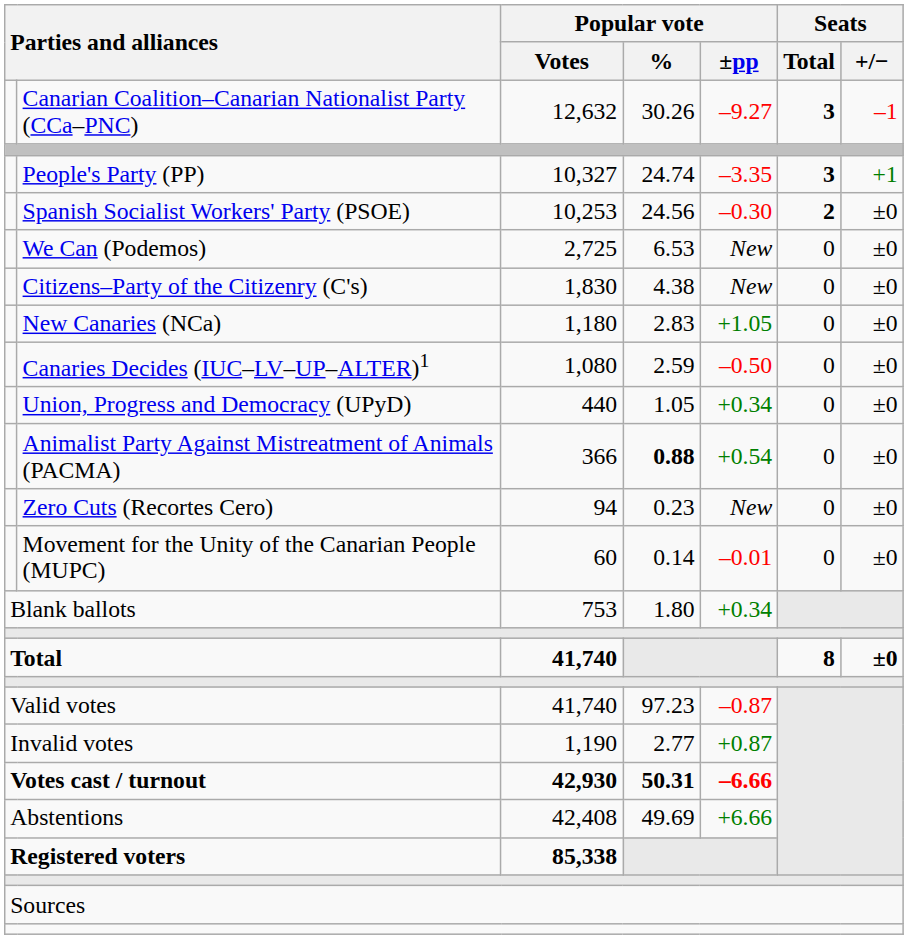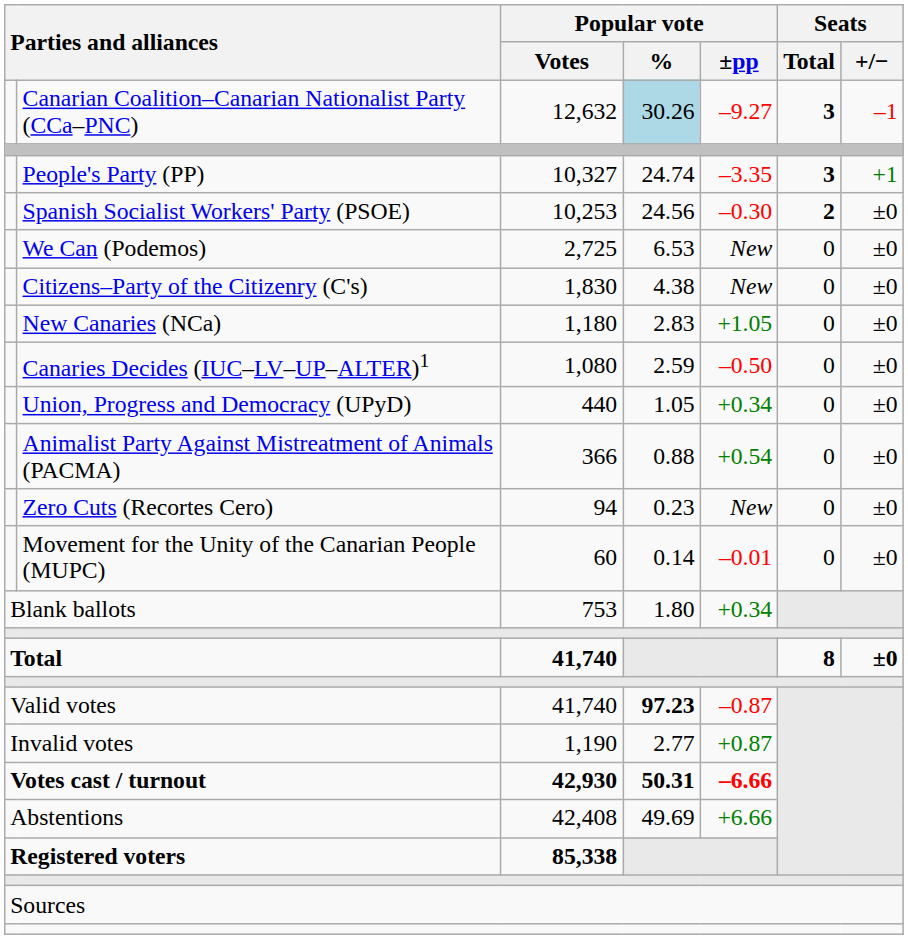Canarian Coalition–Canarian Nationalist Party (CCa–PNC) | Popular vote / %: no background -> lightblue background
Animalist Party Against Mistreatment of Animals (PACMA) | Popular vote / %: bold -> normal
Valid votes | Popular vote / %: normal -> bold
